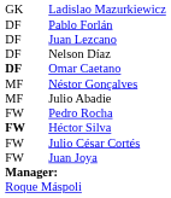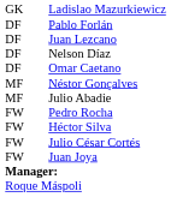Omar Caetano | column 1: bold -> normal
Héctor Silva | column 1: bold -> normal
